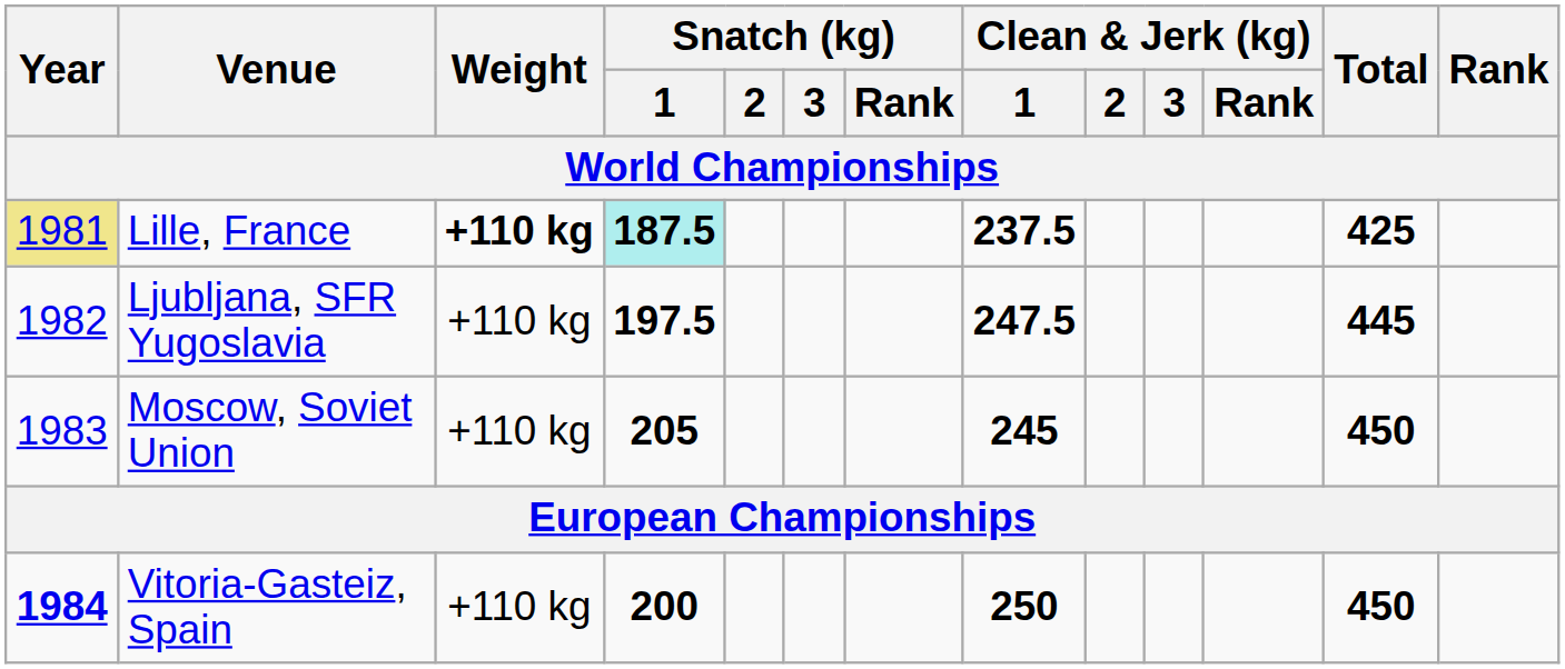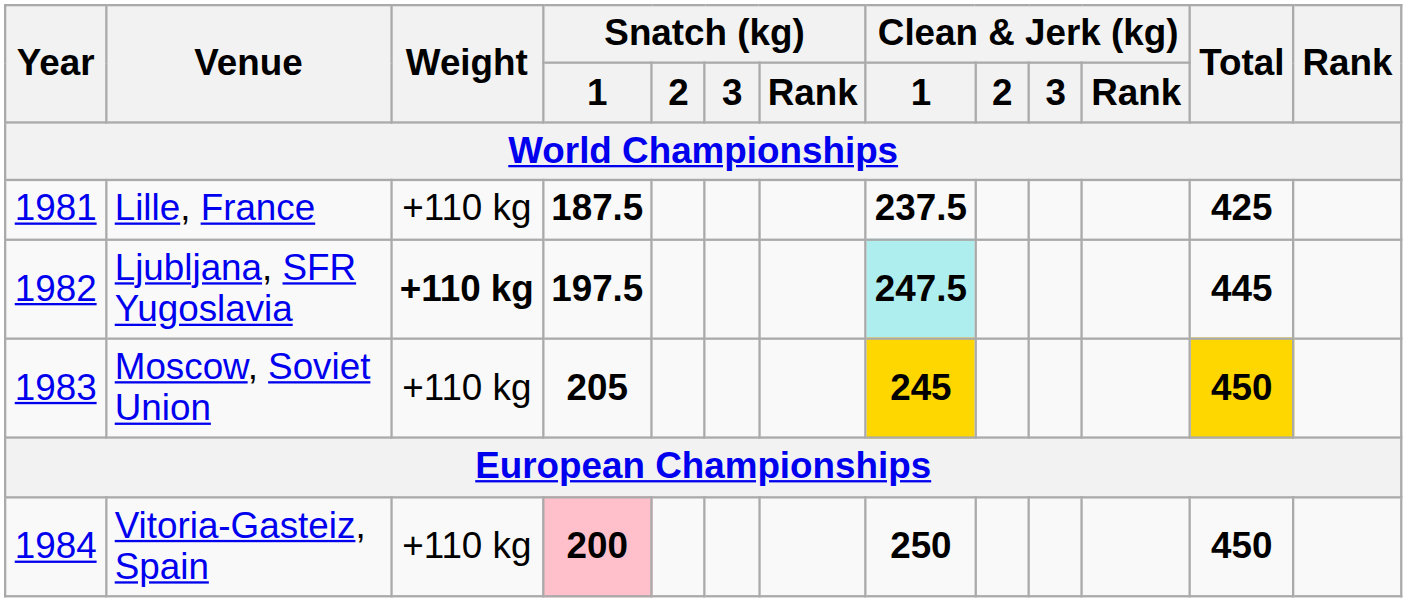Lille, France | Year: khaki background -> no background
Lille, France | Weight: bold -> normal
Lille, France | Snatch (kg) / 1: paleturquoise background -> no background
Ljubljana, SFR Yugoslavia | Weight: normal -> bold
Ljubljana, SFR Yugoslavia | Clean & Jerk (kg) / 1: no background -> paleturquoise background
Moscow, Soviet Union | Clean & Jerk (kg) / 1: no background -> gold background
Moscow, Soviet Union | Total: no background -> gold background
Vitoria-Gasteiz, Spain | Year: bold -> normal
Vitoria-Gasteiz, Spain | Snatch (kg) / 1: no background -> pink background
